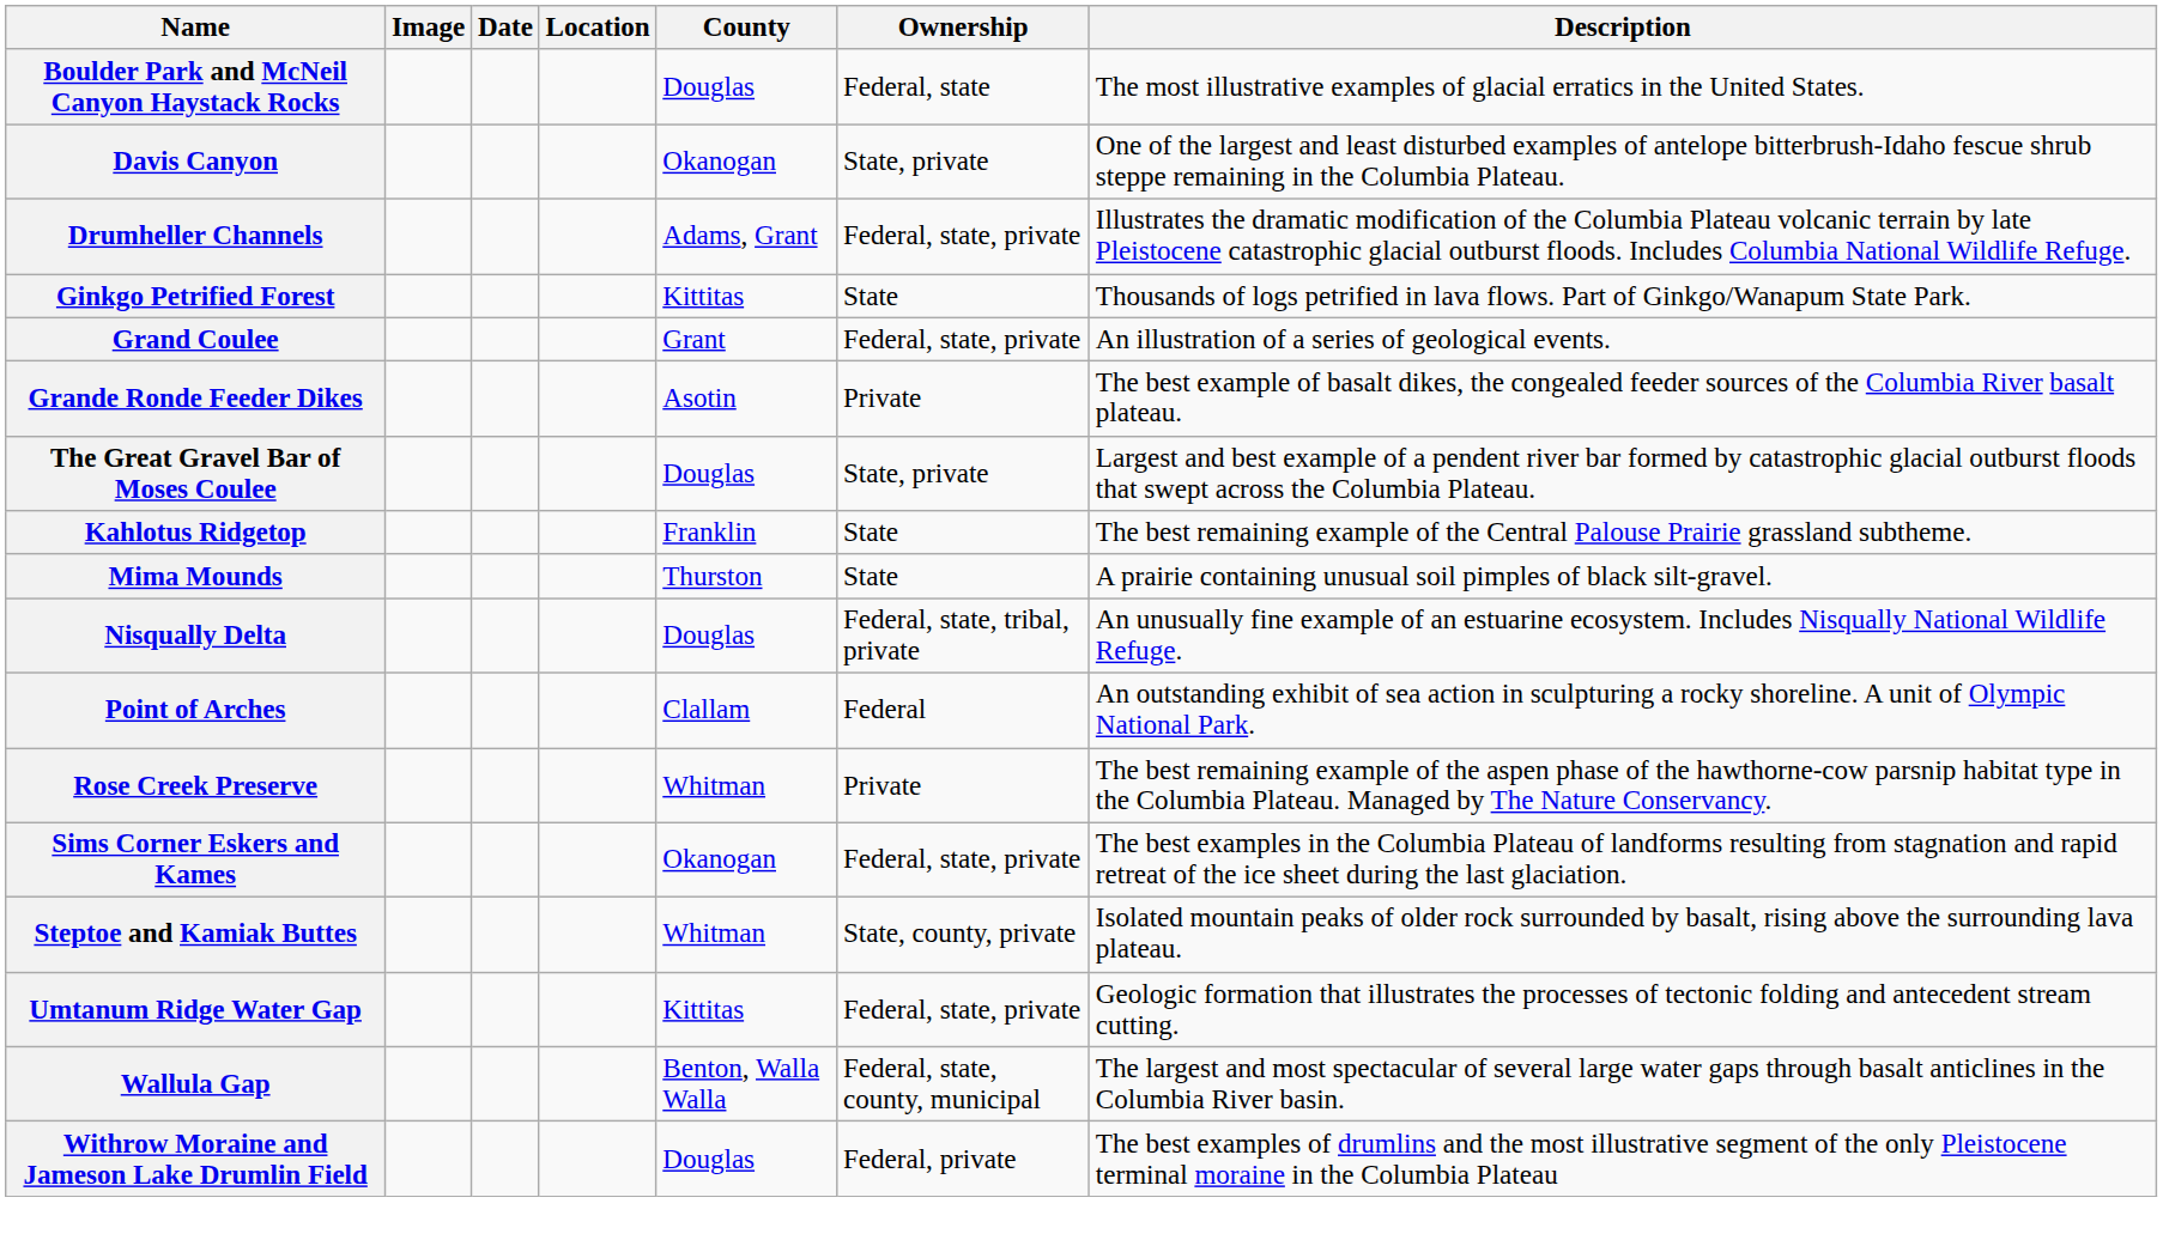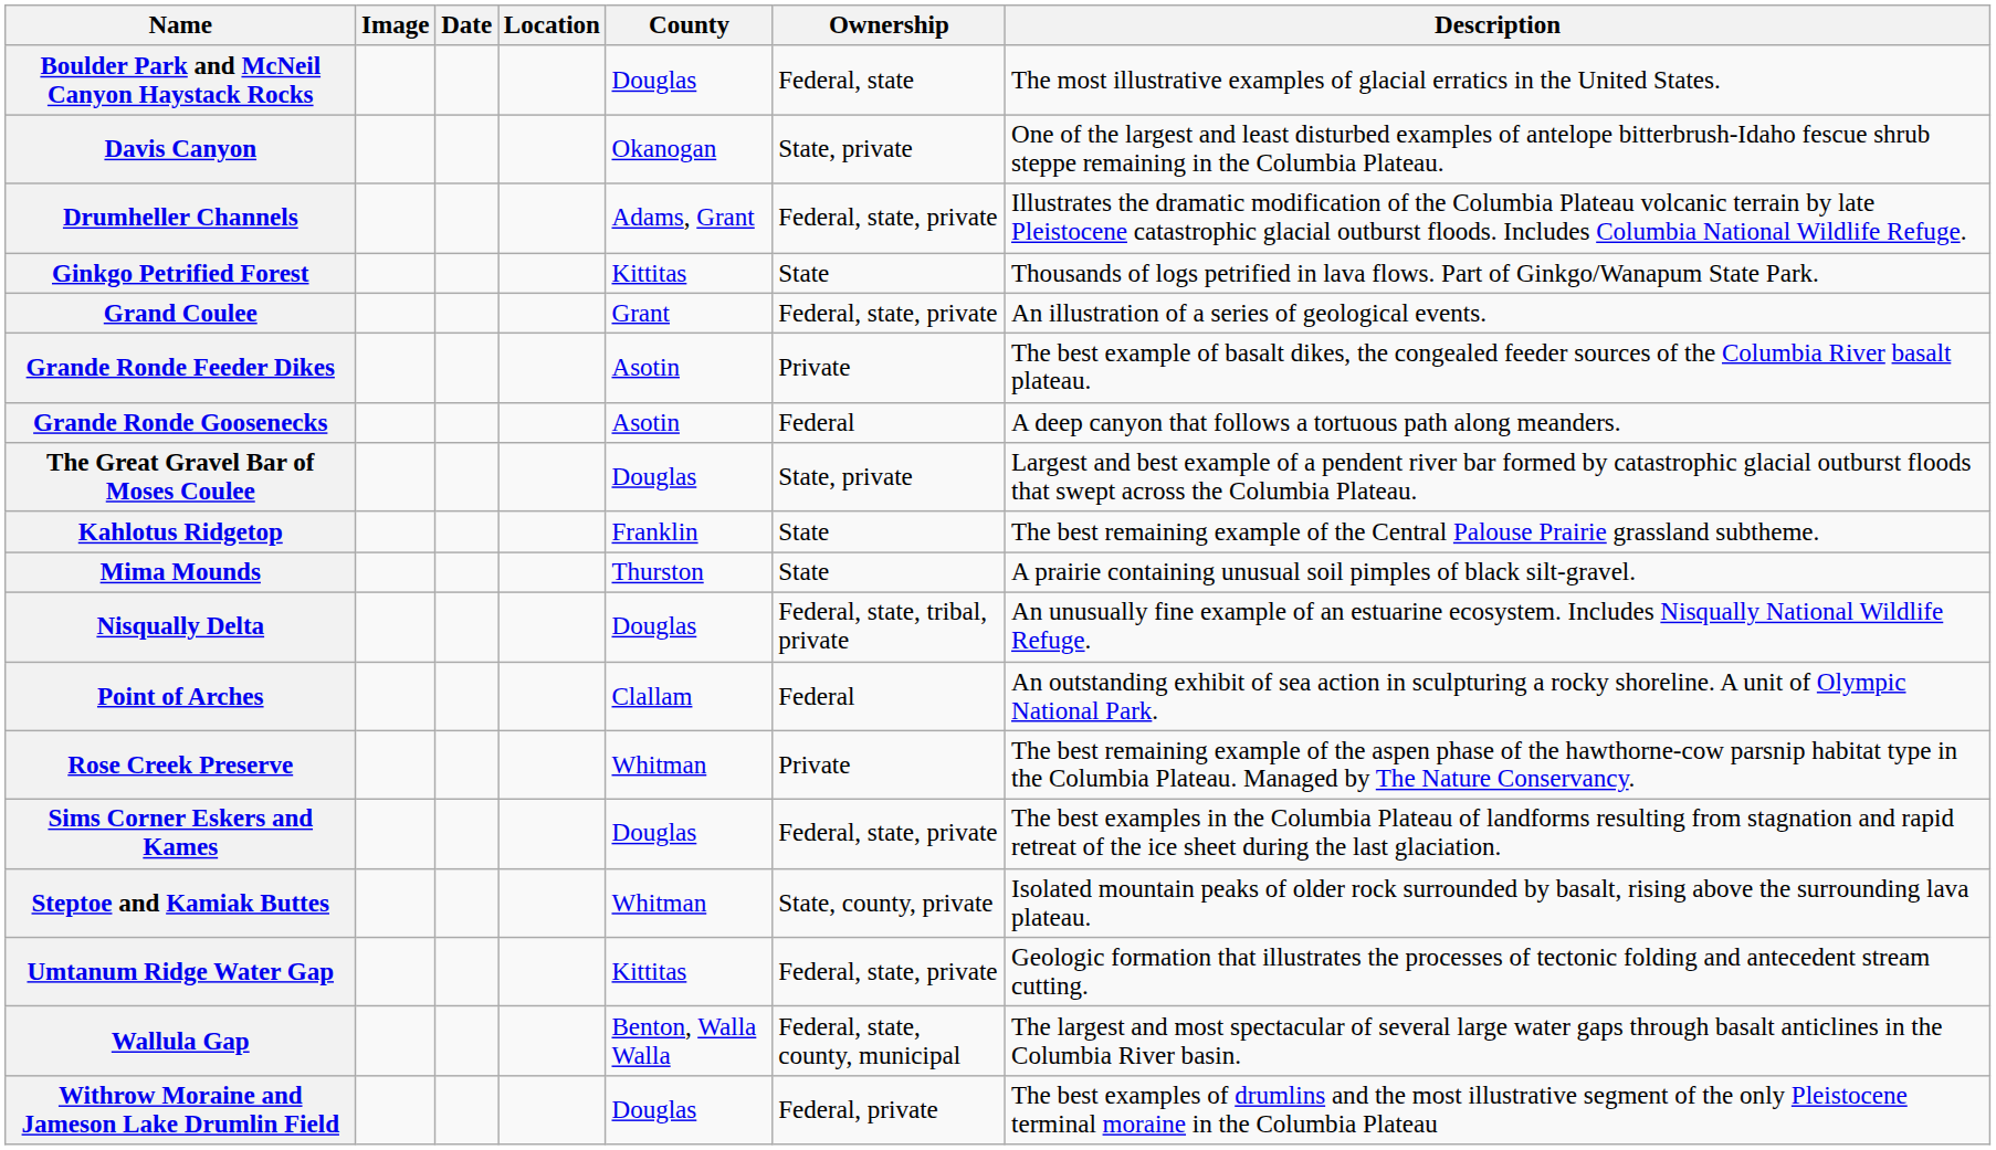+ row: Grande Ronde Goosenecks | Asotin | Federal | A deep canyon that follows a tortuous path along meanders.
Sims Corner Eskers and Kames | County: Okanogan -> Douglas
